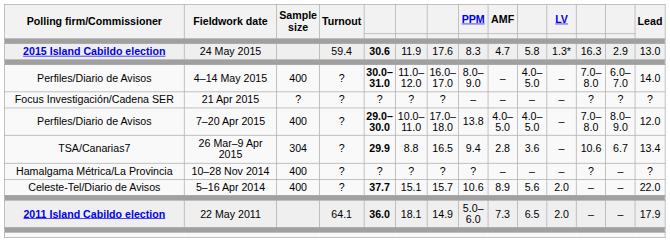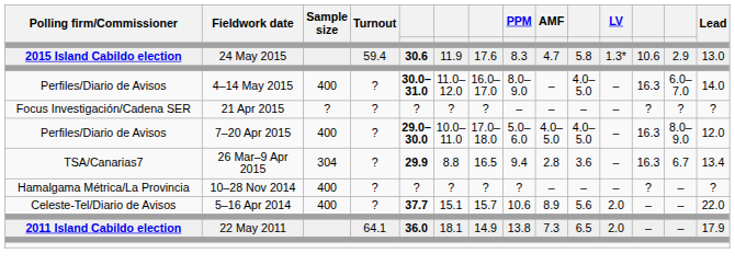24 May 2015 | column 12: 16.3 -> 10.6
4–14 May 2015 | column 12: 7.0– 8.0 -> 16.3
7–20 Apr 2015 | PPM: 13.8 -> 5.0– 6.0
7–20 Apr 2015 | column 12: 7.0– 8.0 -> 16.3
26 Mar–9 Apr 2015 | column 12: 10.6 -> 16.3
22 May 2011 | PPM: 5.0– 6.0 -> 13.8
